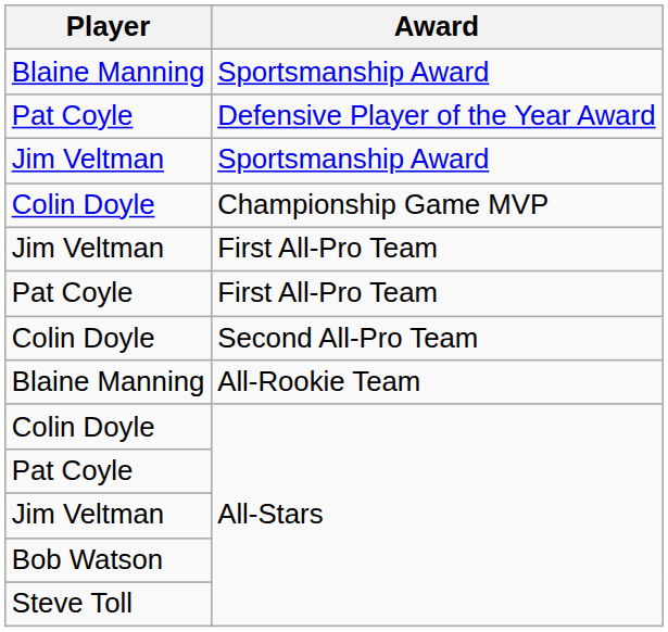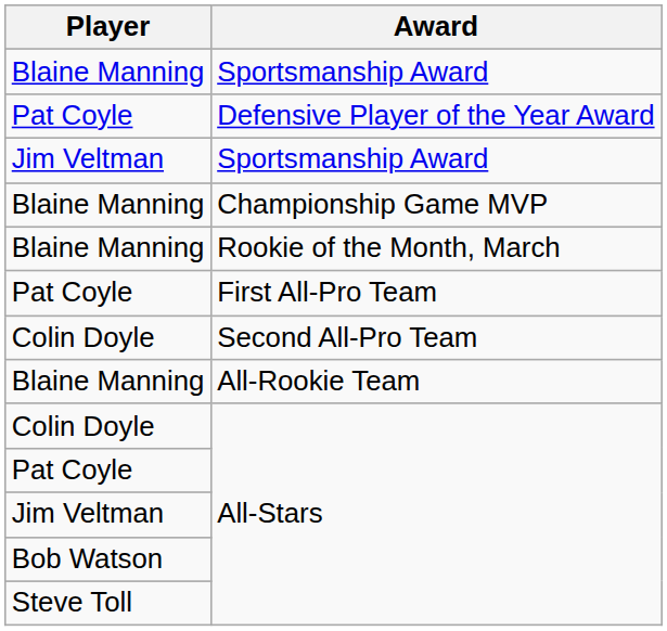row 5 | Player: Colin Doyle -> Blaine Manning
row 6 | Player: Jim Veltman -> Blaine Manning
row 6 | Award: First All-Pro Team -> Rookie of the Month, March
